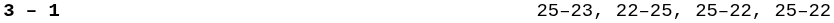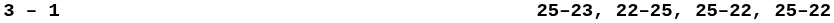row 1 | column 2: normal -> bold
